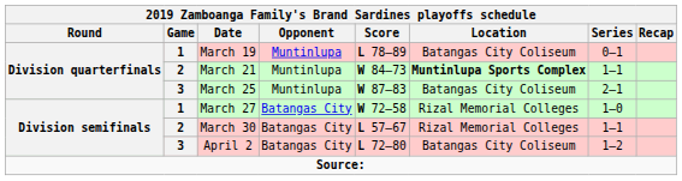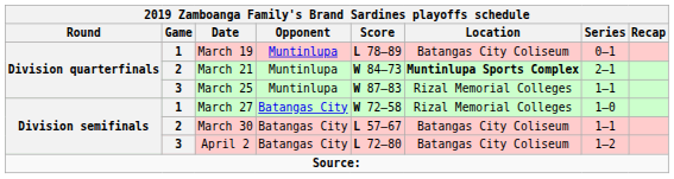March 21 | Series: 1–1 -> 2–1
March 25 | Location: Batangas City Coliseum -> Rizal Memorial Colleges
March 25 | Series: 2–1 -> 1–1
March 30 | Location: Rizal Memorial Colleges -> Batangas City Coliseum
